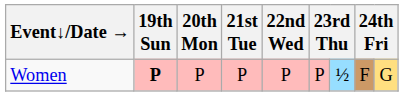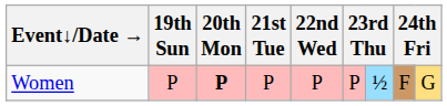Women | 19th Sun: bold -> normal
Women | 20th Mon: normal -> bold
